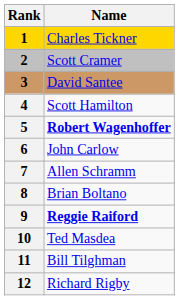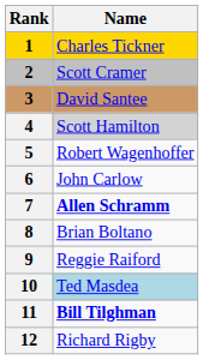Scott Hamilton | Name: no background -> lightgrey background
Robert Wagenhoffer | Name: bold -> normal
Allen Schramm | Name: normal -> bold
Reggie Raiford | Name: bold -> normal
Ted Masdea | Name: no background -> lightblue background
Bill Tilghman | Name: normal -> bold
